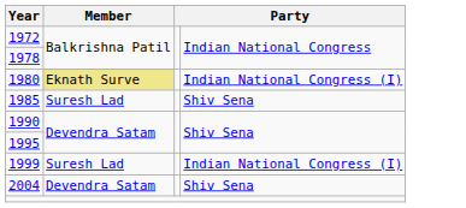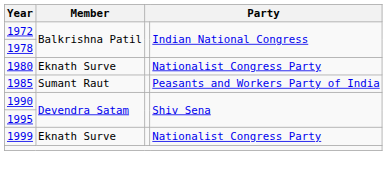1980 | Member: khaki background -> no background
1980 | column 4: Indian National Congress (I) -> Nationalist Congress Party
1985 | Member: Suresh Lad -> Sumant Raut
1985 | column 4: Shiv Sena -> Peasants and Workers Party of India
1999 | Member: Suresh Lad -> Eknath Surve
1999 | column 4: Indian National Congress (I) -> Nationalist Congress Party
- row: 2004 | Devendra Satam | Shiv Sena
